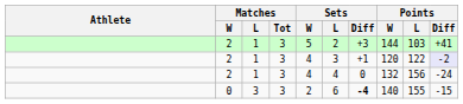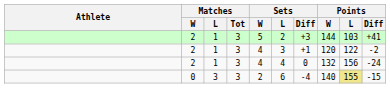row 4 | Points / Diff: lavender background -> no background
row 6 | Sets / Diff: bold -> normal
row 6 | Points / L: no background -> khaki background
